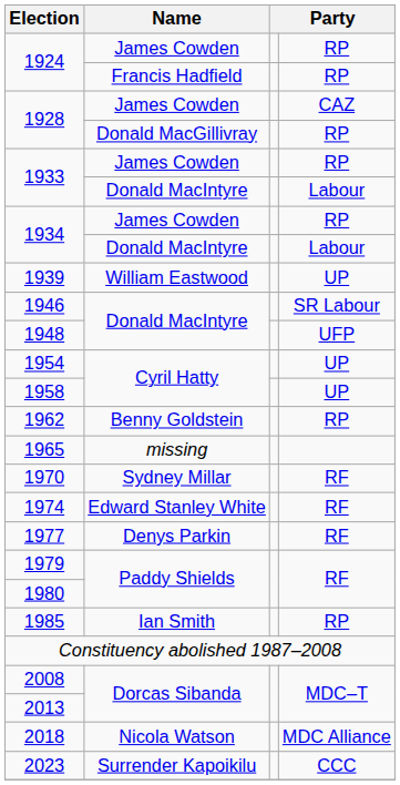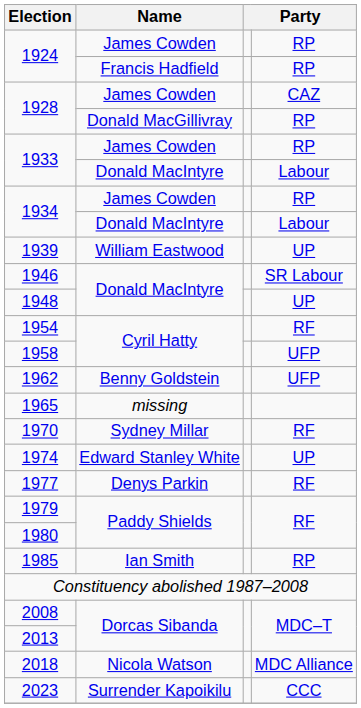1948 | column 4: UFP -> UP
1954 | column 4: UP -> RF
1958 | column 4: UP -> UFP
1962 | column 4: RP -> UFP
1974 | column 4: RF -> UP
